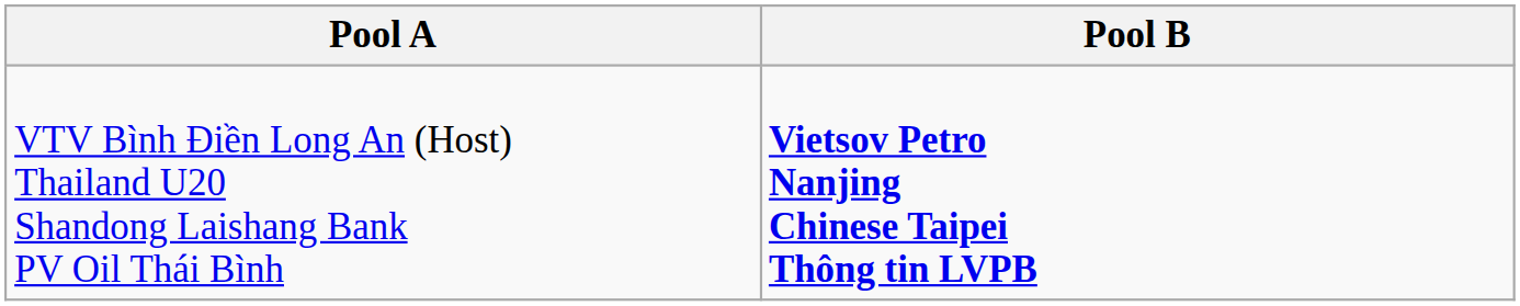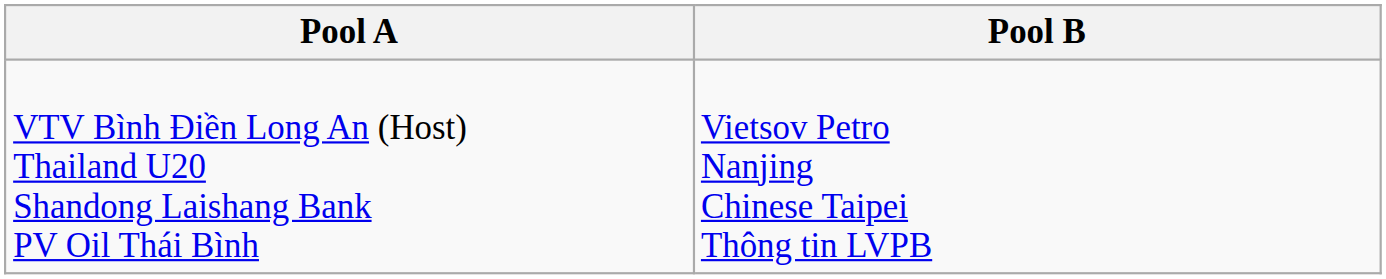row 2 | Pool B: bold -> normal
